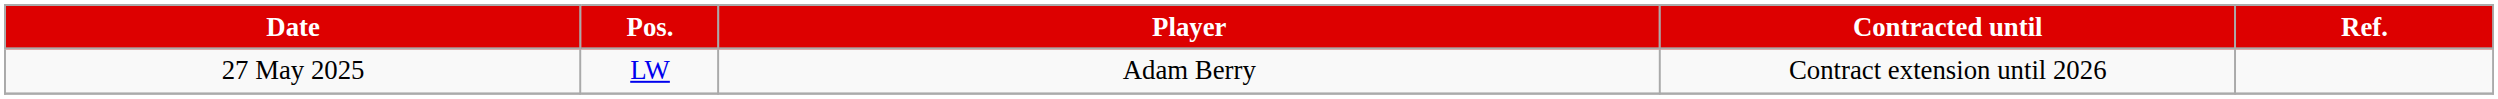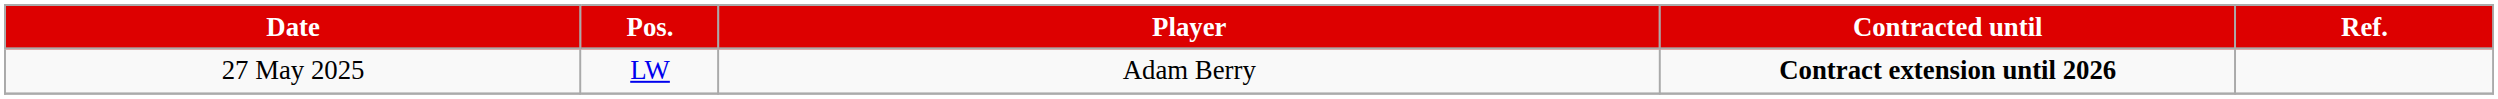27 May 2025 | Contracted until: normal -> bold
